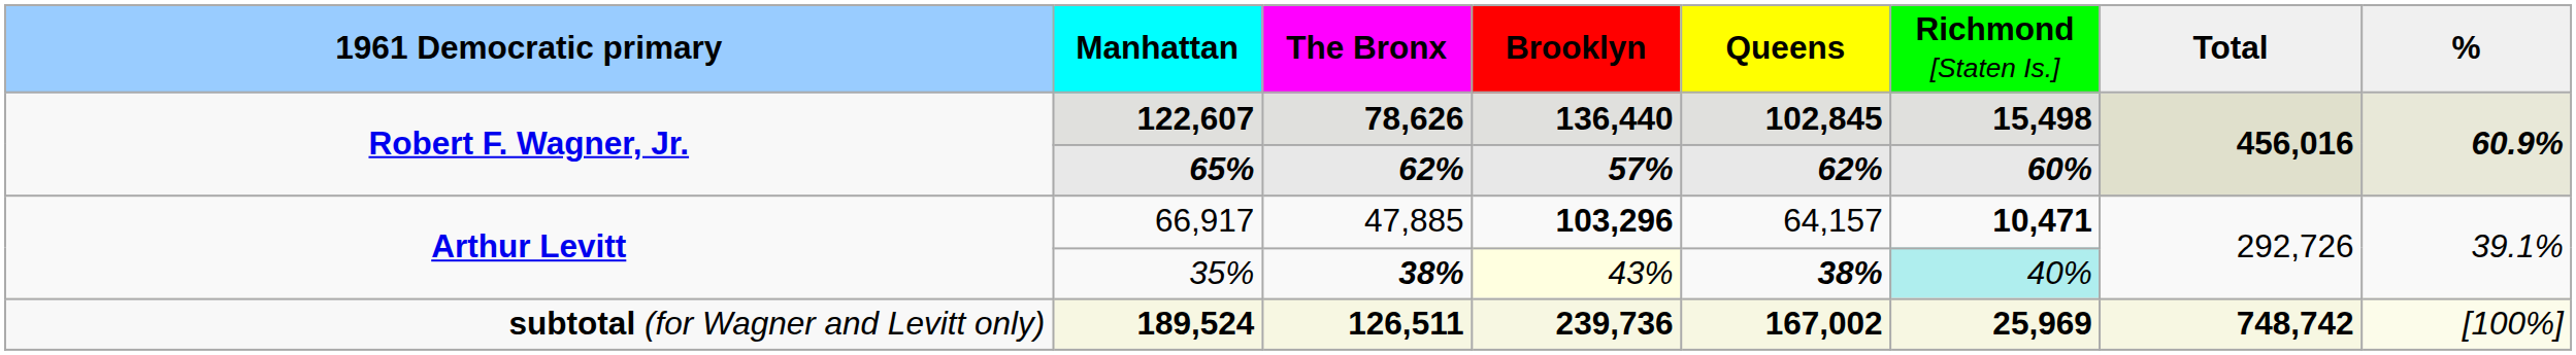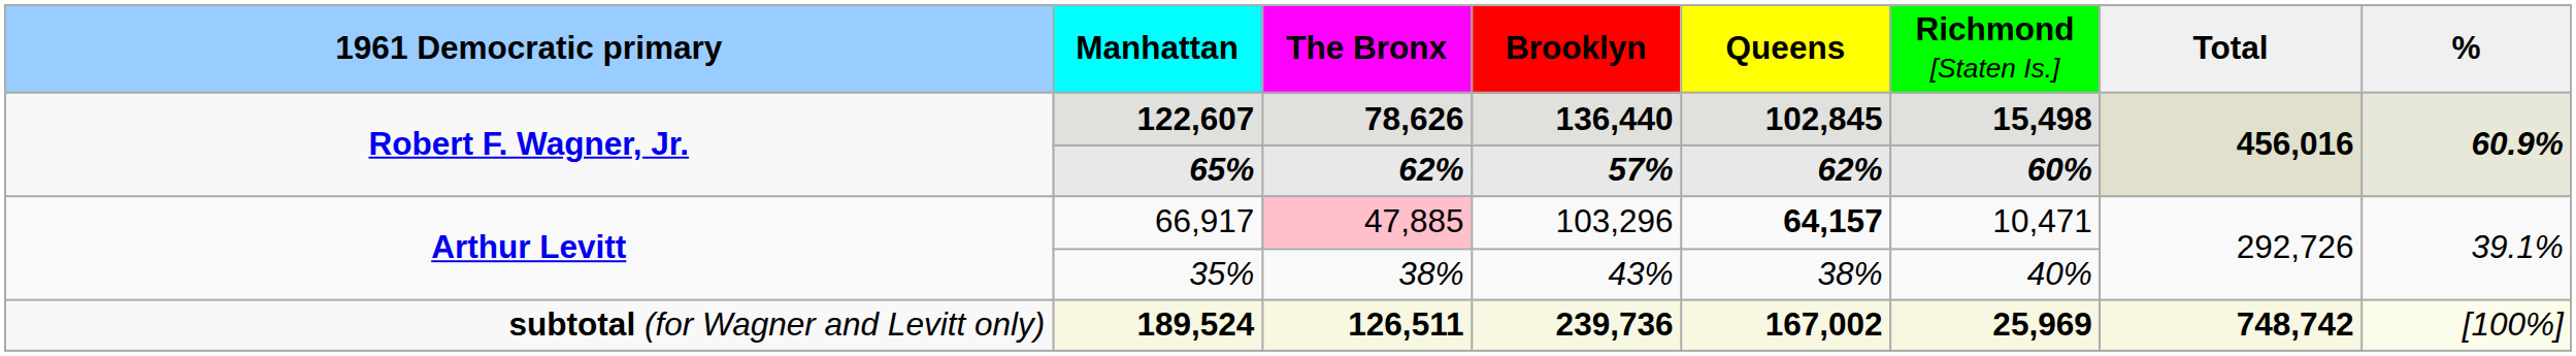66,917 | column 3: no background -> pink background
66,917 | column 4: bold -> normal
66,917 | column 5: normal -> bold
66,917 | column 6: bold -> normal
35% | column 3: bold -> normal
35% | column 4: lightyellow background -> no background
35% | column 5: bold -> normal
35% | column 6: paleturquoise background -> no background
